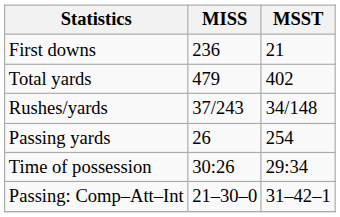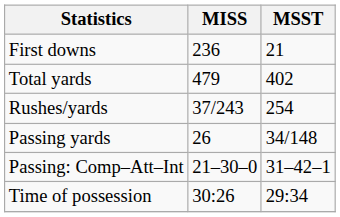Rushes/yards | MSST: 34/148 -> 254
Passing yards | MSST: 254 -> 34/148
rows swapped: Passing: Comp–Att–Int <-> Time of possession
